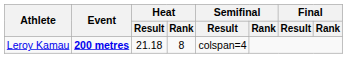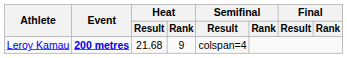Leroy Kamau | Heat / Result: 21.18 -> 21.68
Leroy Kamau | Heat / Rank: 8 -> 9
